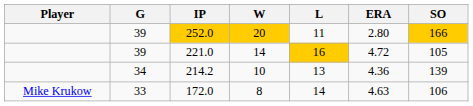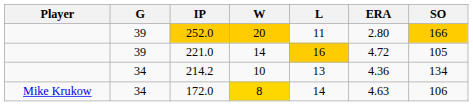214.2 | SO: 139 -> 134
172.0 | G: 33 -> 34
172.0 | W: no background -> gold background
